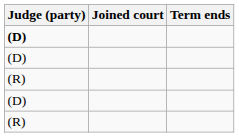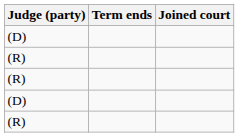columns swapped: Joined court <-> Term ends
row 2 | Judge (party): bold -> normal
row 3 | Judge (party): (D) -> (R)
